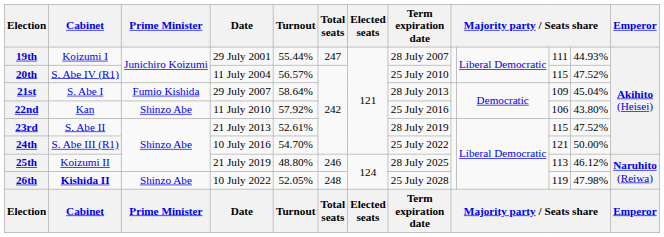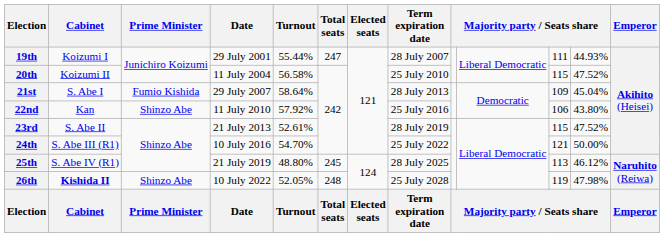20th | Cabinet: S. Abe IV (R1) -> Koizumi II
20th | Turnout: 56.57% -> 56.58%
25th | Cabinet: Koizumi II -> S. Abe IV (R1)
25th | Total seats: 246 -> 245
